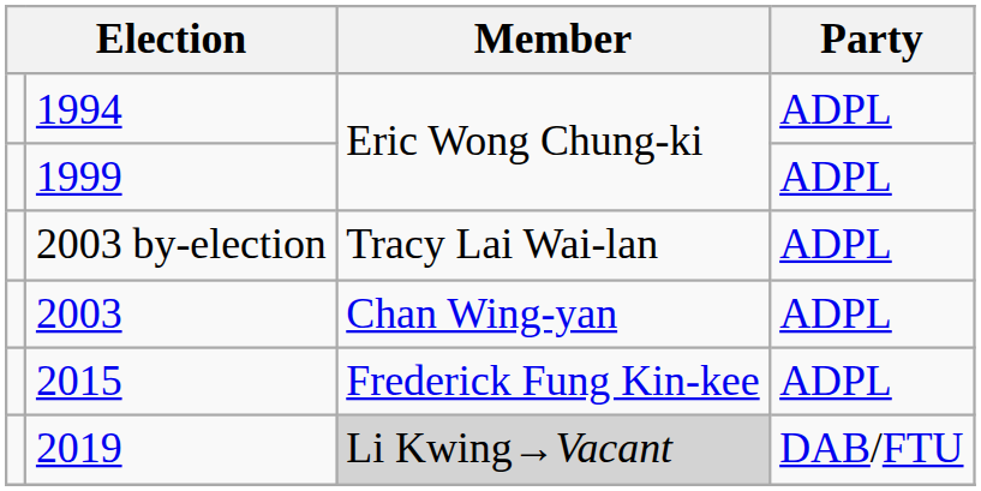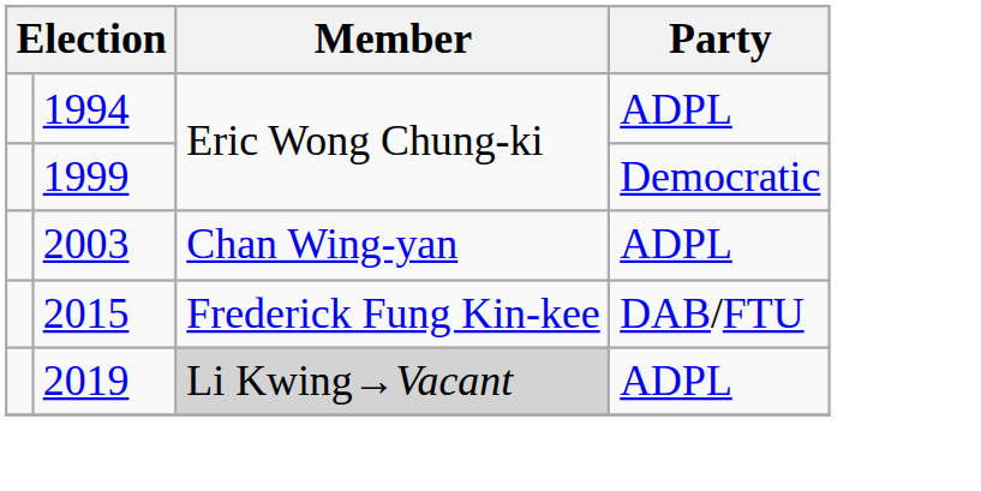1999 | Party: ADPL -> Democratic
- row: 2003 by-election | Tracy Lai Wai-lan | ADPL
2015 | Party: ADPL -> DAB/FTU
2019 | Party: DAB/FTU -> ADPL
